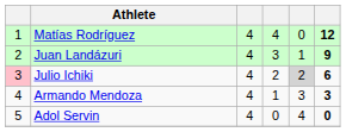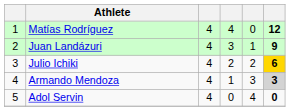Julio Ichiki | column 1: pink background -> no background
Julio Ichiki | column 5: lightgrey background -> no background
Julio Ichiki | column 6: no background -> gold background
Armando Mendoza | column 6: no background -> lightgrey background
